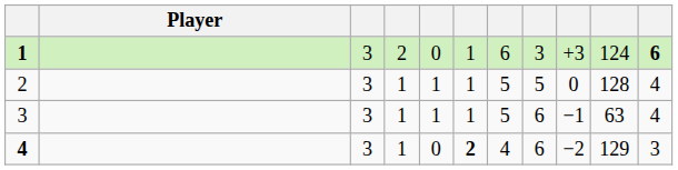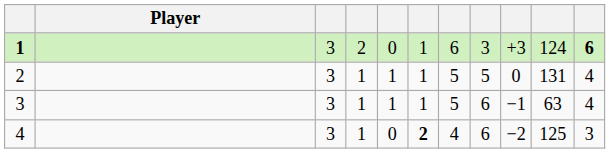row 3 | column 10: 128 -> 131
row 5 | column 1: bold -> normal
row 5 | column 10: 129 -> 125
